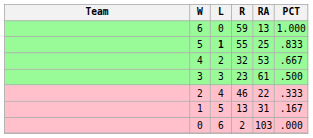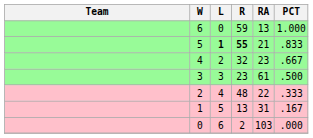row 3 | R: normal -> bold
row 3 | RA: 25 -> 21
row 4 | RA: 53 -> 23
row 6 | R: 46 -> 48
